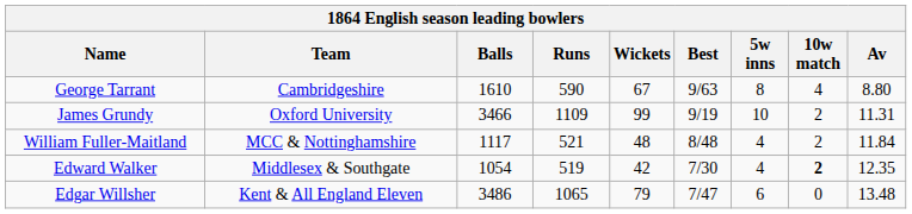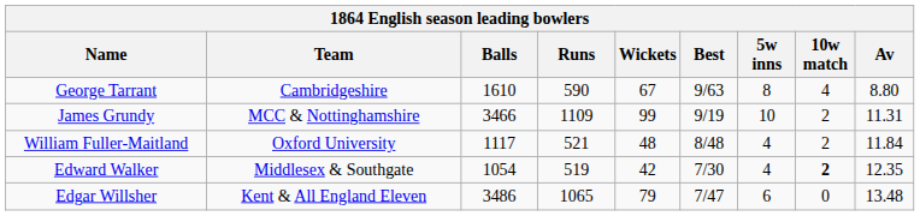James Grundy | Team: Oxford University -> MCC & Nottinghamshire
William Fuller-Maitland | Team: MCC & Nottinghamshire -> Oxford University
